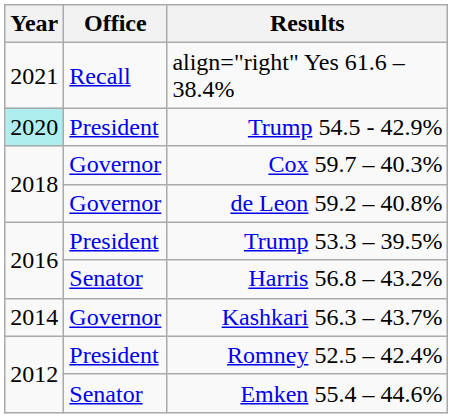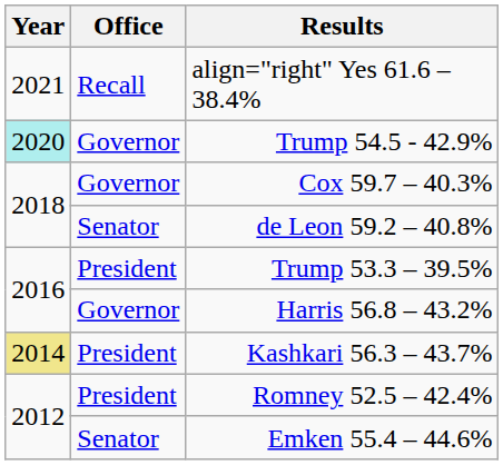Trump 54.5 - 42.9% | Office: President -> Governor
de Leon 59.2 – 40.8% | Office: Governor -> Senator
Harris 56.8 – 43.2% | Office: Senator -> Governor
Kashkari 56.3 – 43.7% | Year: no background -> khaki background
Kashkari 56.3 – 43.7% | Office: Governor -> President
